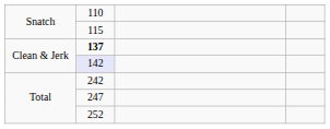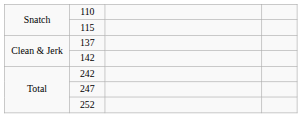137 | column 2: bold -> normal
142 | column 2: lavender background -> no background
